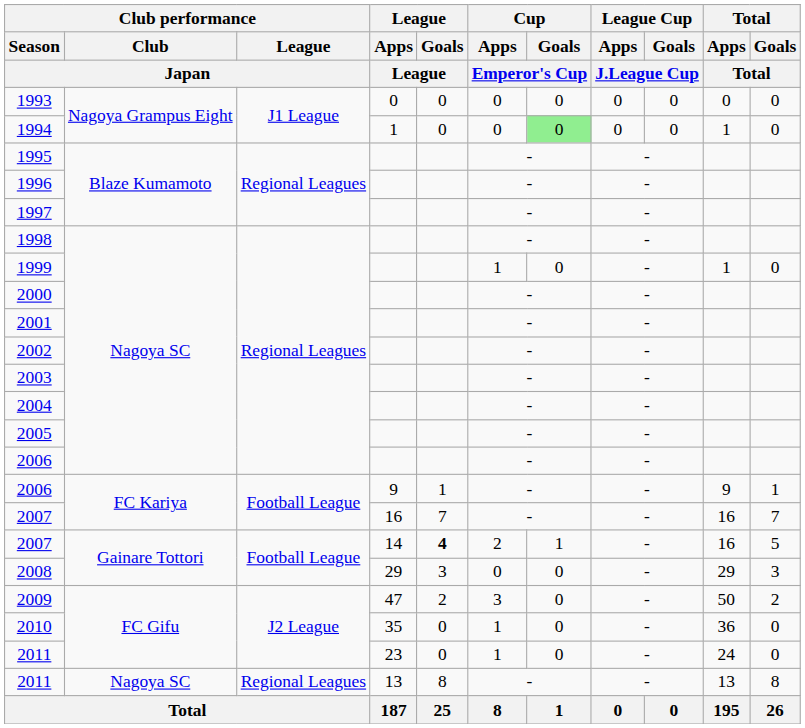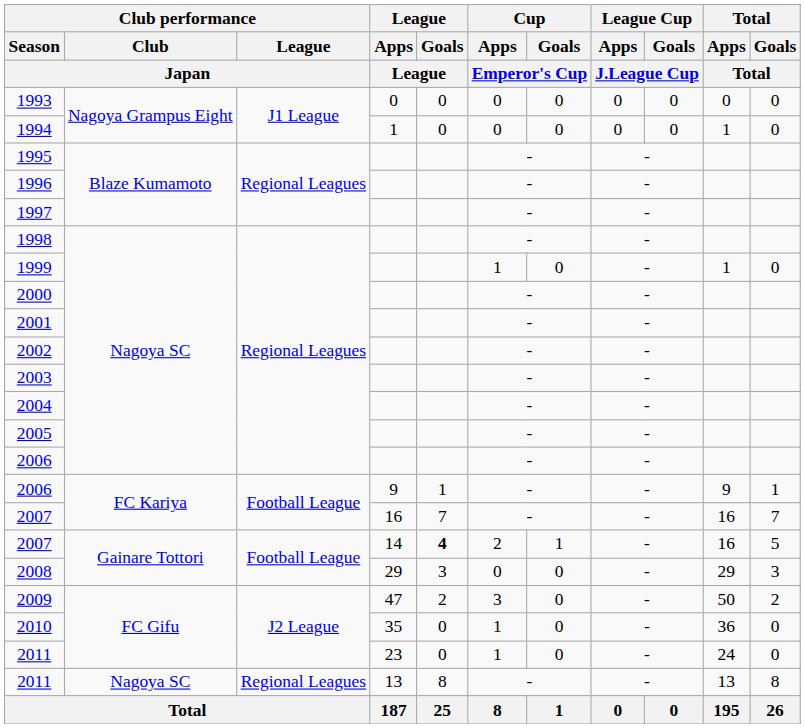1994 | Cup / Goals / Emperor's Cup: lightgreen background -> no background
